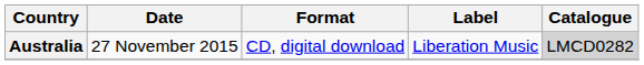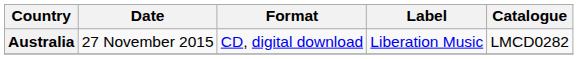Australia | Catalogue: lightgrey background -> no background
